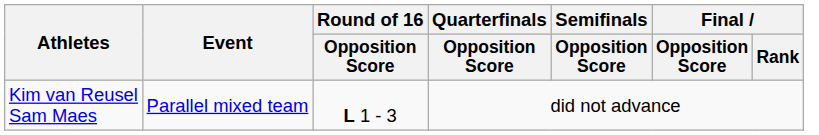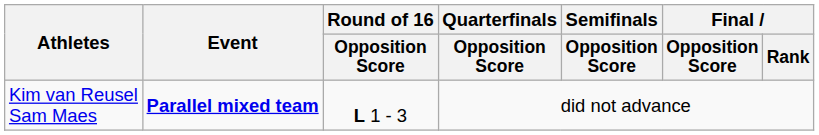Kim van Reusel Sam Maes | Event: normal -> bold
